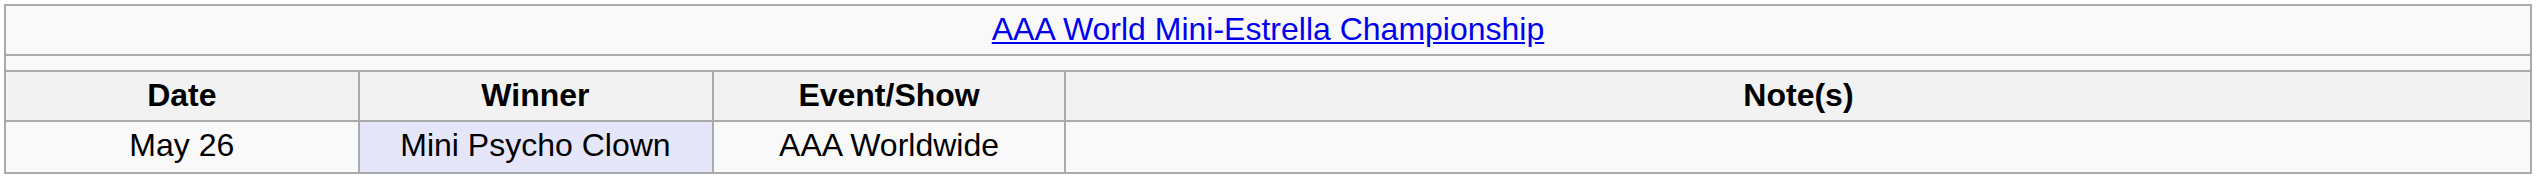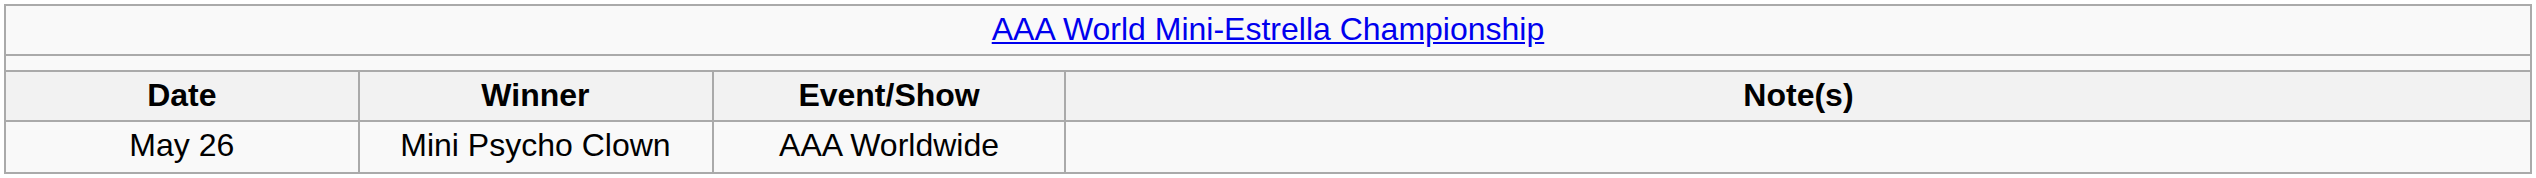May 26 | column 2: lavender background -> no background
